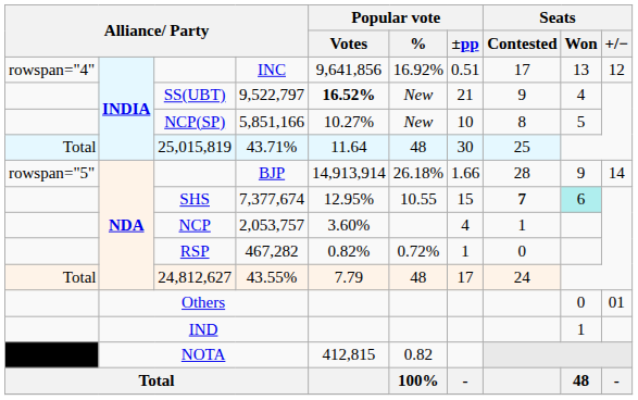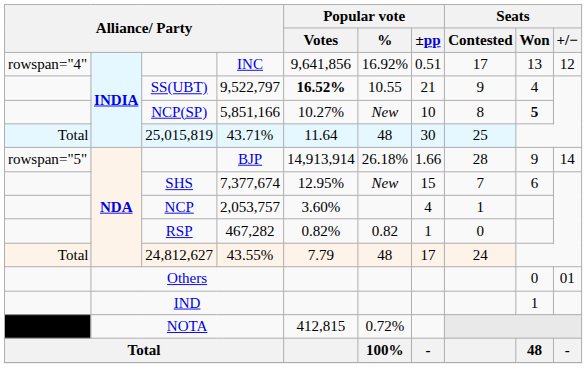SS(UBT) | Popular vote / %: New -> 10.55
NCP(SP) | Seats / Won: normal -> bold
SHS | Popular vote / %: 10.55 -> New
SHS | Seats / Contested: bold -> normal
SHS | Seats / Won: paleturquoise background -> no background
RSP | Popular vote / %: 0.72% -> 0.82
NOTA | Popular vote / %: 0.82 -> 0.72%
